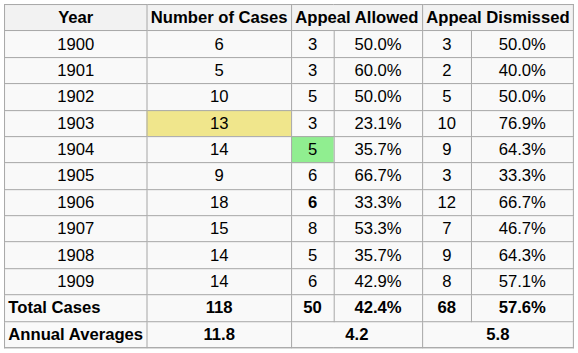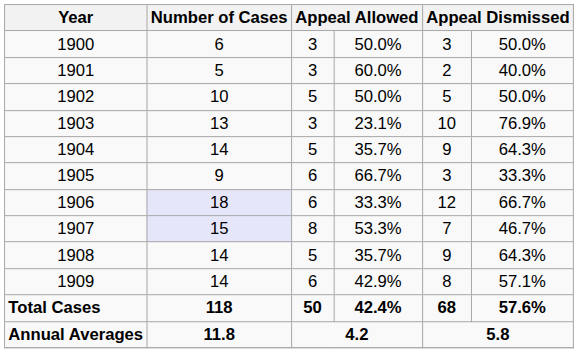1903 | Number of Cases: khaki background -> no background
1904 | column 3: lightgreen background -> no background
1906 | Number of Cases: no background -> lavender background
1906 | column 3: bold -> normal
1907 | Number of Cases: no background -> lavender background
